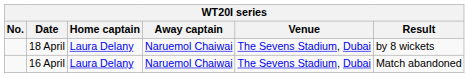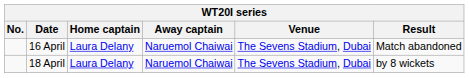rows swapped: 16 April <-> 18 April
